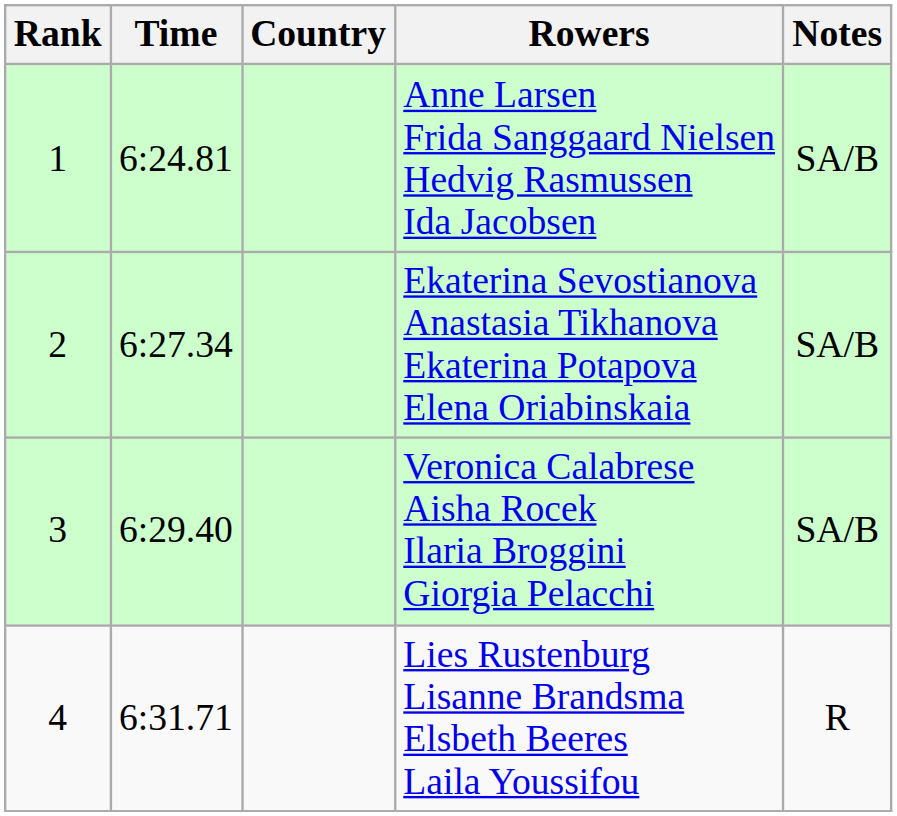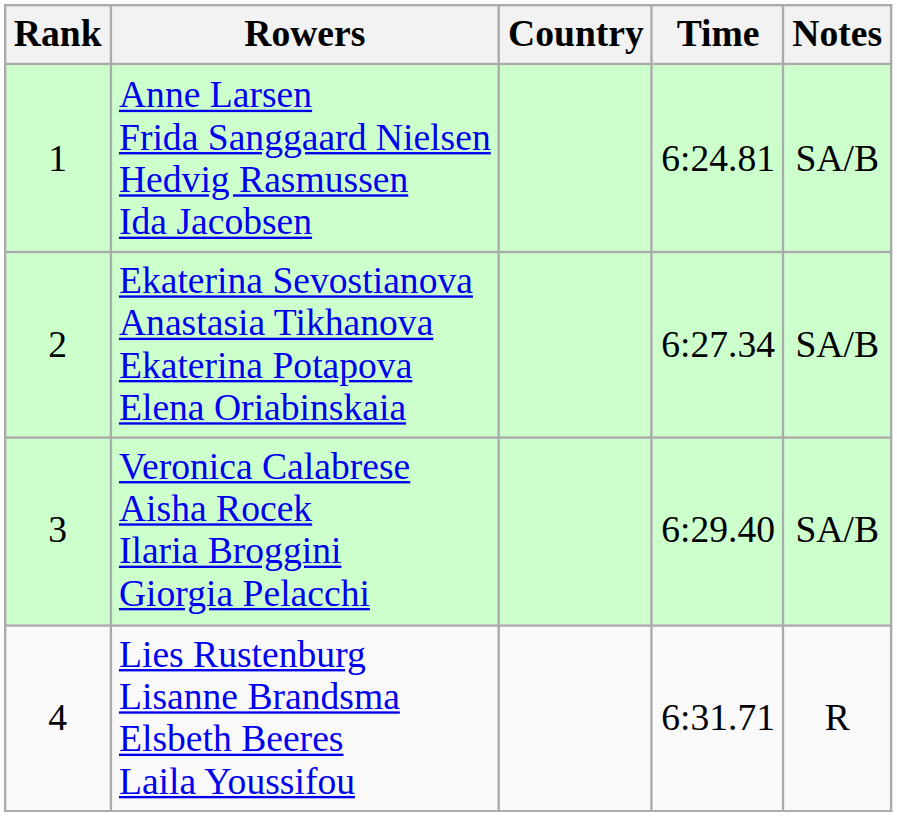columns swapped: Rowers <-> Time
